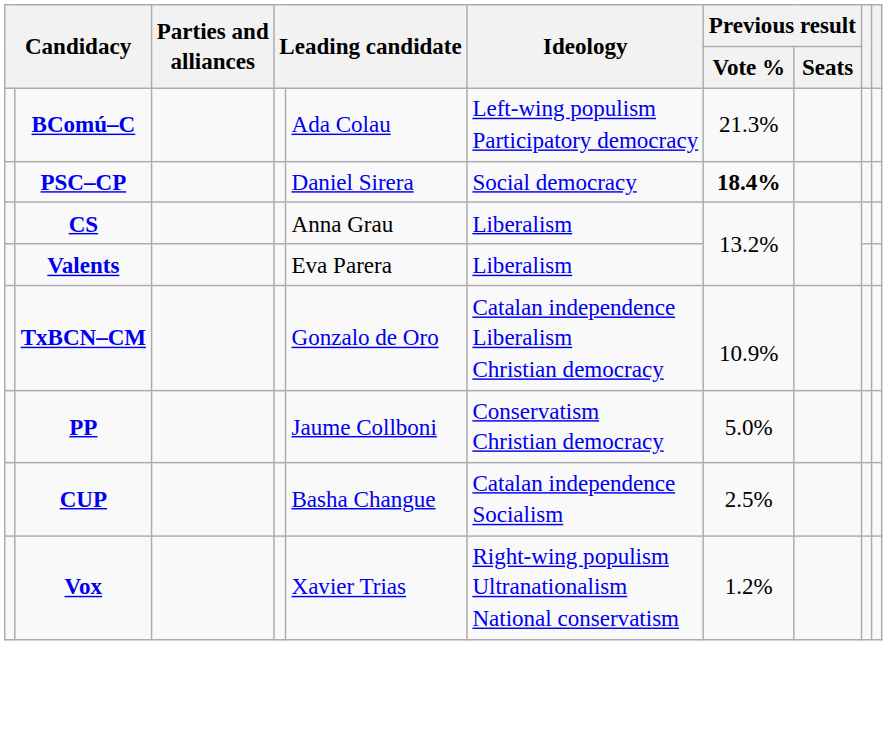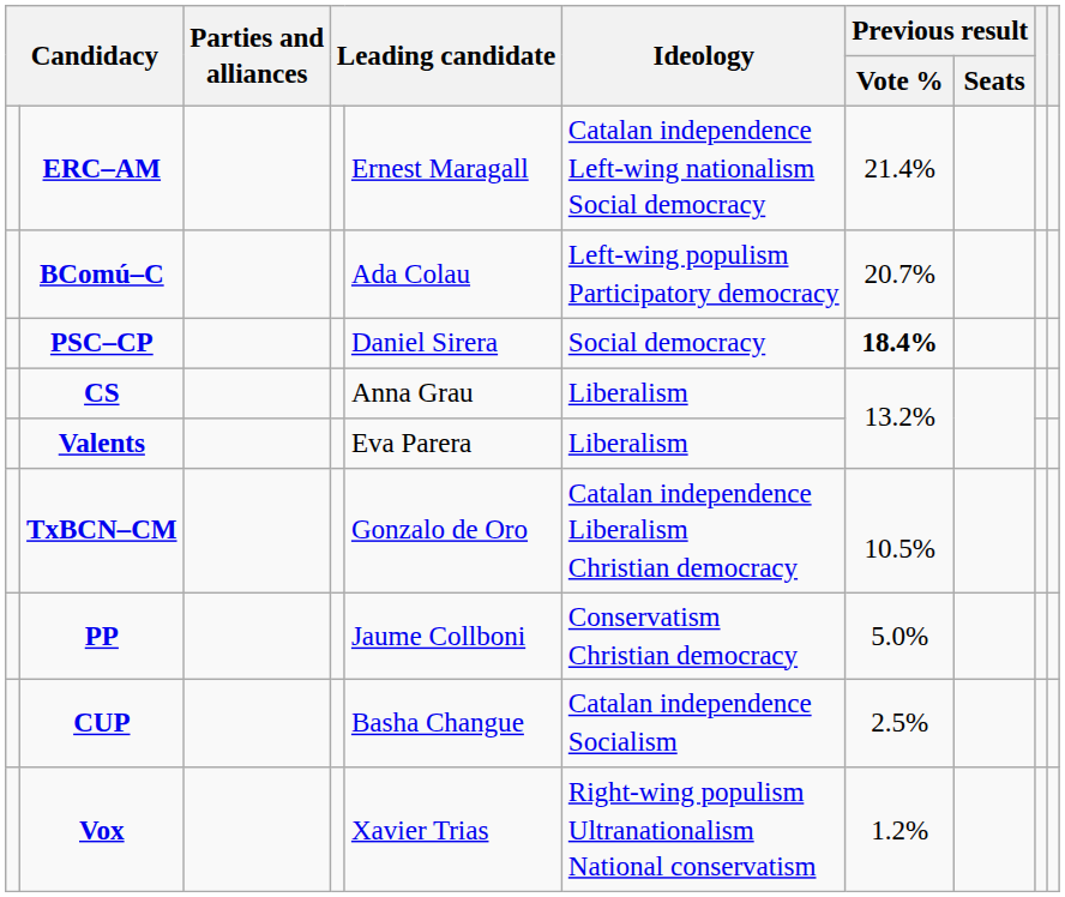+ row: ERC–AM | Ernest Maragall | Catalan independence Left-wing nationalism Social democracy | 21.4%
BComú–C | Previous result / Vote %: 21.3% -> 20.7%
TxBCN–CM | Previous result / Vote %: 10.9% -> 10.5%
